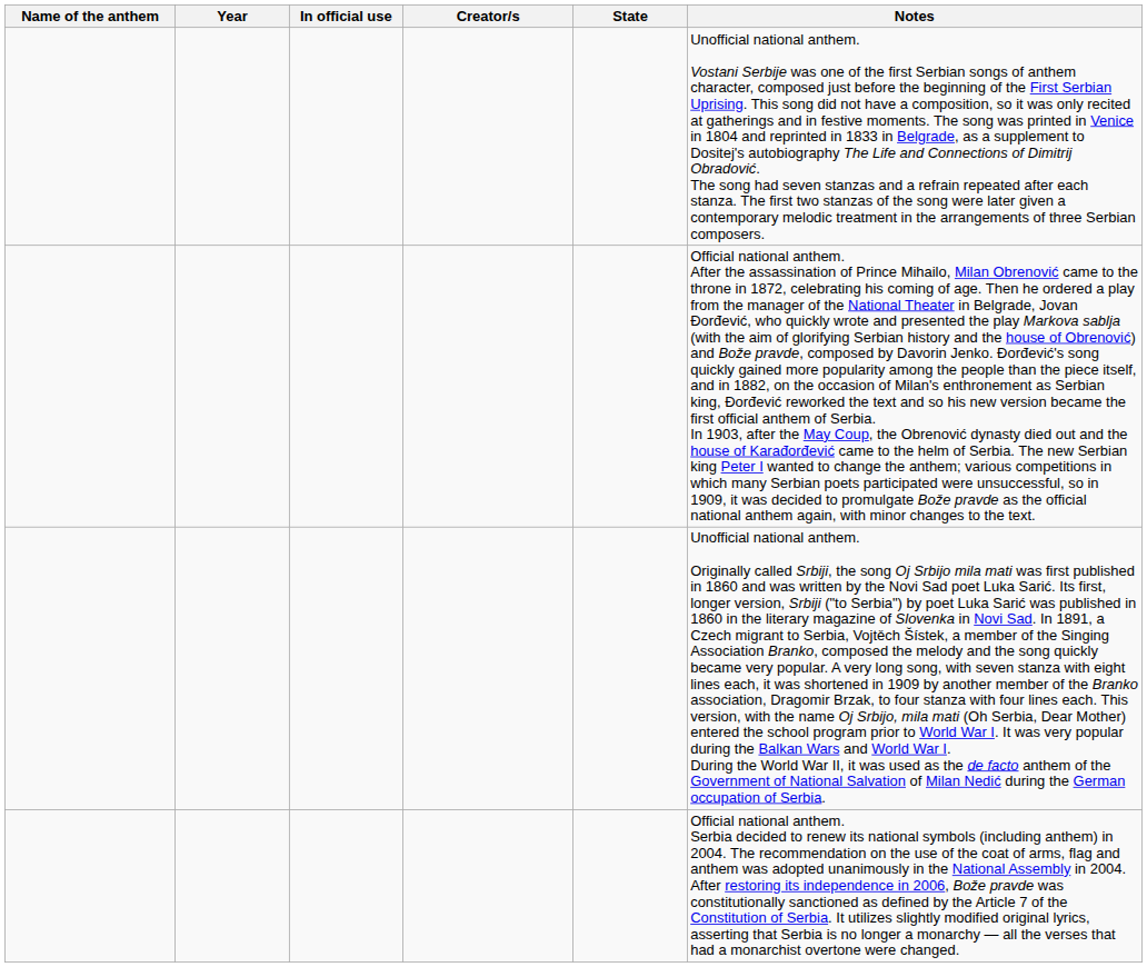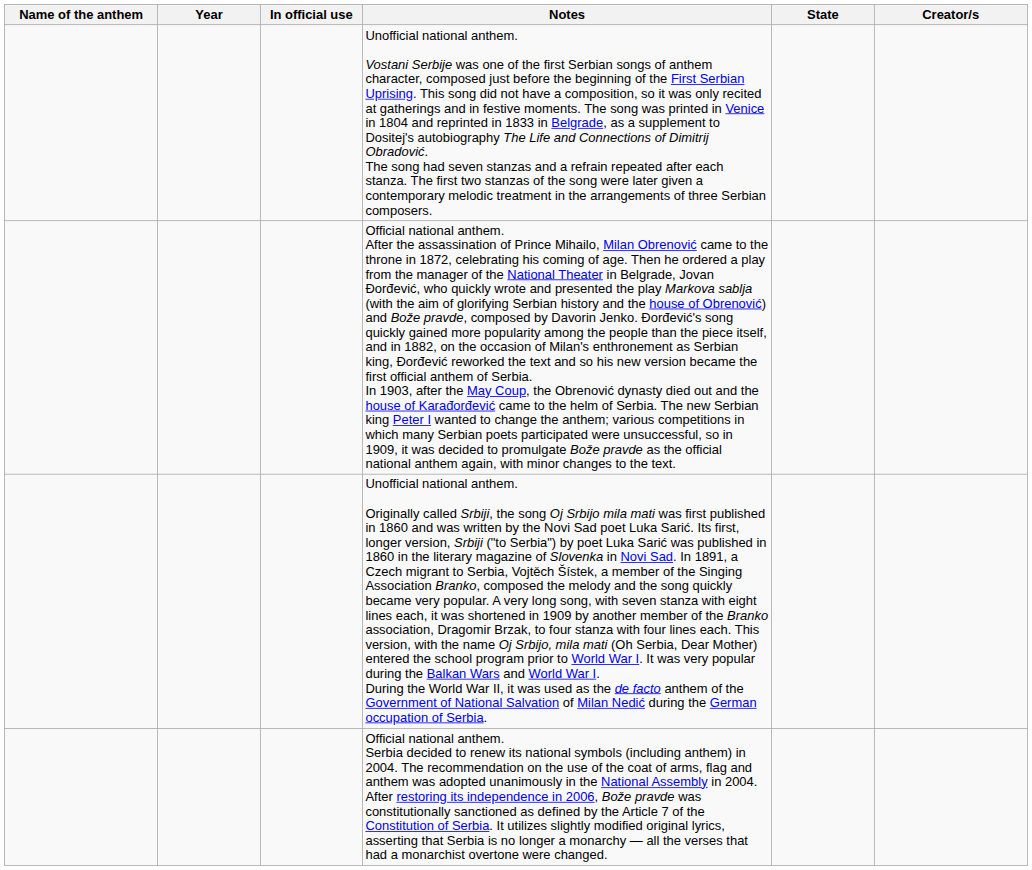columns swapped: Creator/s <-> Notes
